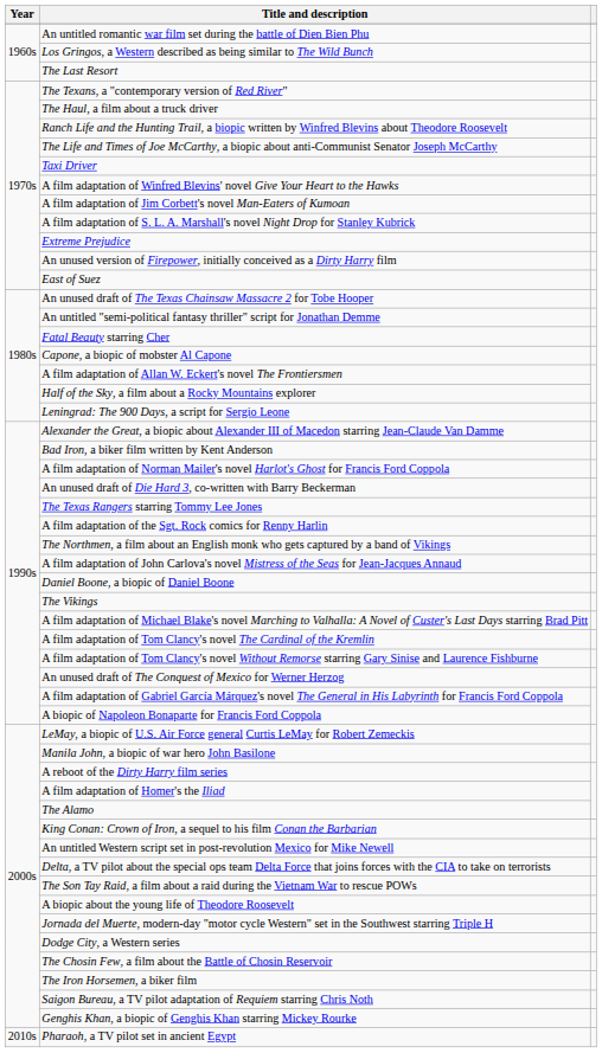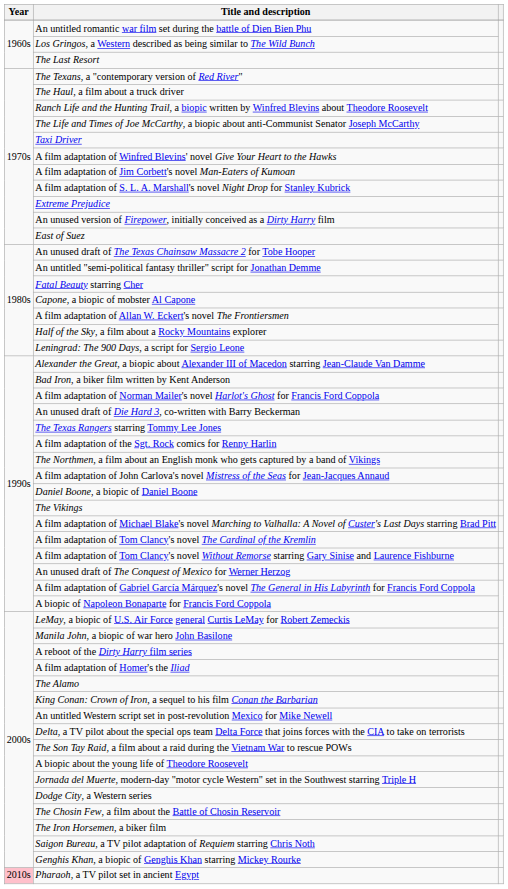Pharaoh, a TV pilot set in ancient Egypt | Year: no background -> pink background
